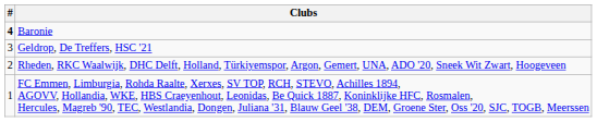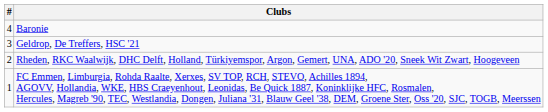Baronie | #: bold -> normal
